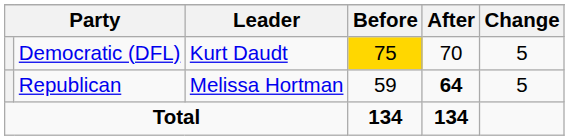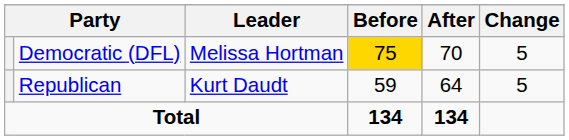Democratic (DFL) | Leader: Kurt Daudt -> Melissa Hortman
Republican | Leader: Melissa Hortman -> Kurt Daudt
Republican | After: bold -> normal
